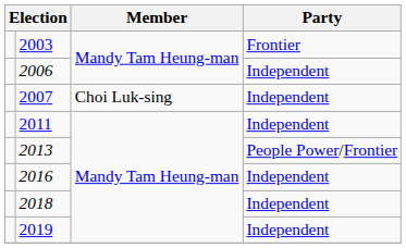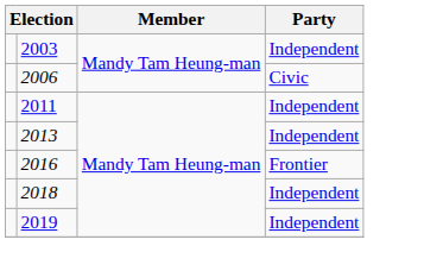2003 | Party: Frontier -> Independent
2006 | Party: Independent -> Civic
- row: 2007 | Choi Luk-sing | Independent
2013 | Party: People Power/Frontier -> Independent
2016 | Party: Independent -> Frontier
